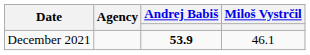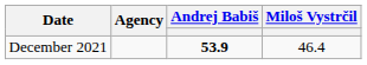December 2021 | Miloš Vystrčil: 46.1 -> 46.4
